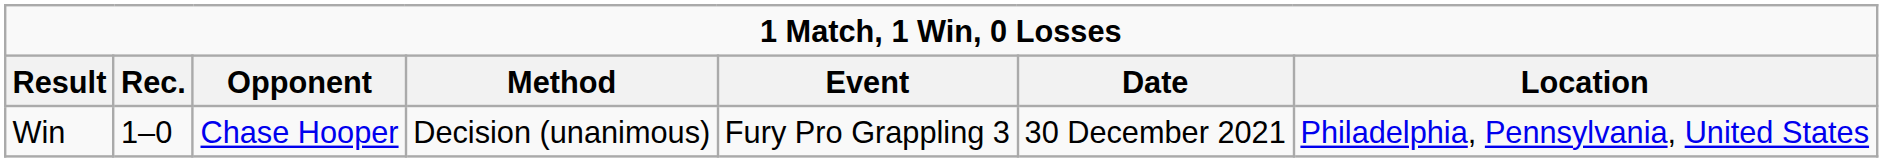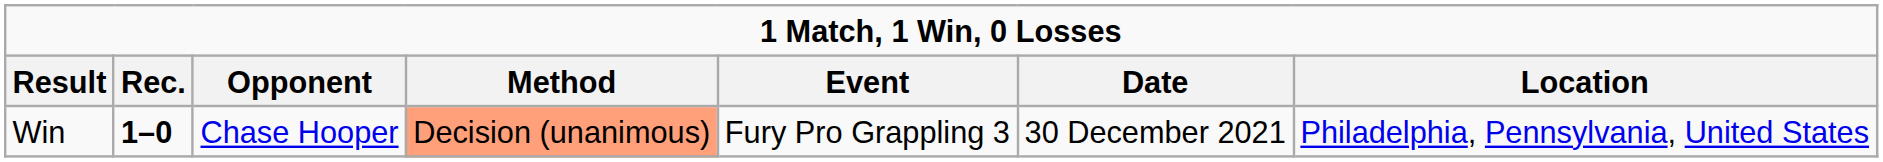Win | Rec.: normal -> bold
Win | Method: no background -> lightsalmon background
